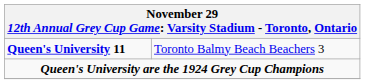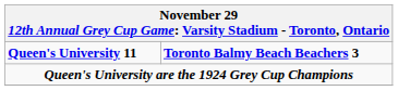Queen's University 11 | column 2: normal -> bold
